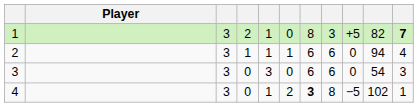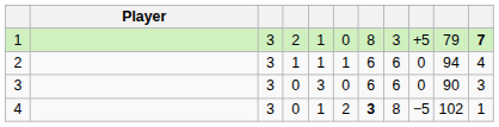row 2 | column 10: 82 -> 79
row 4 | column 10: 54 -> 90
